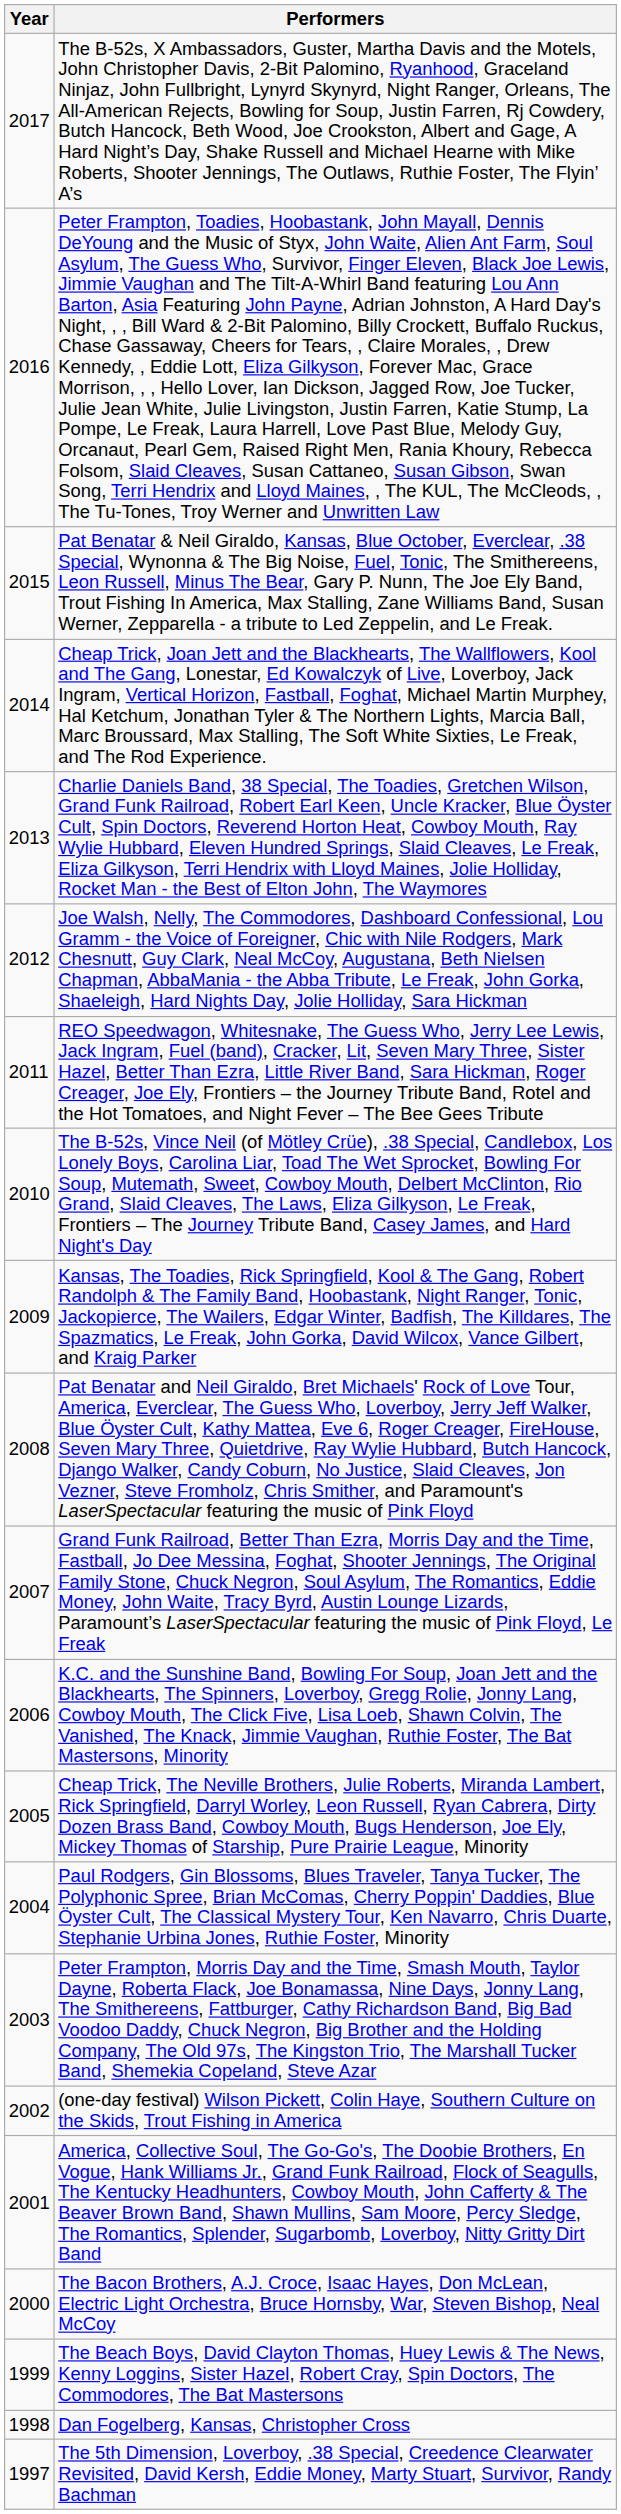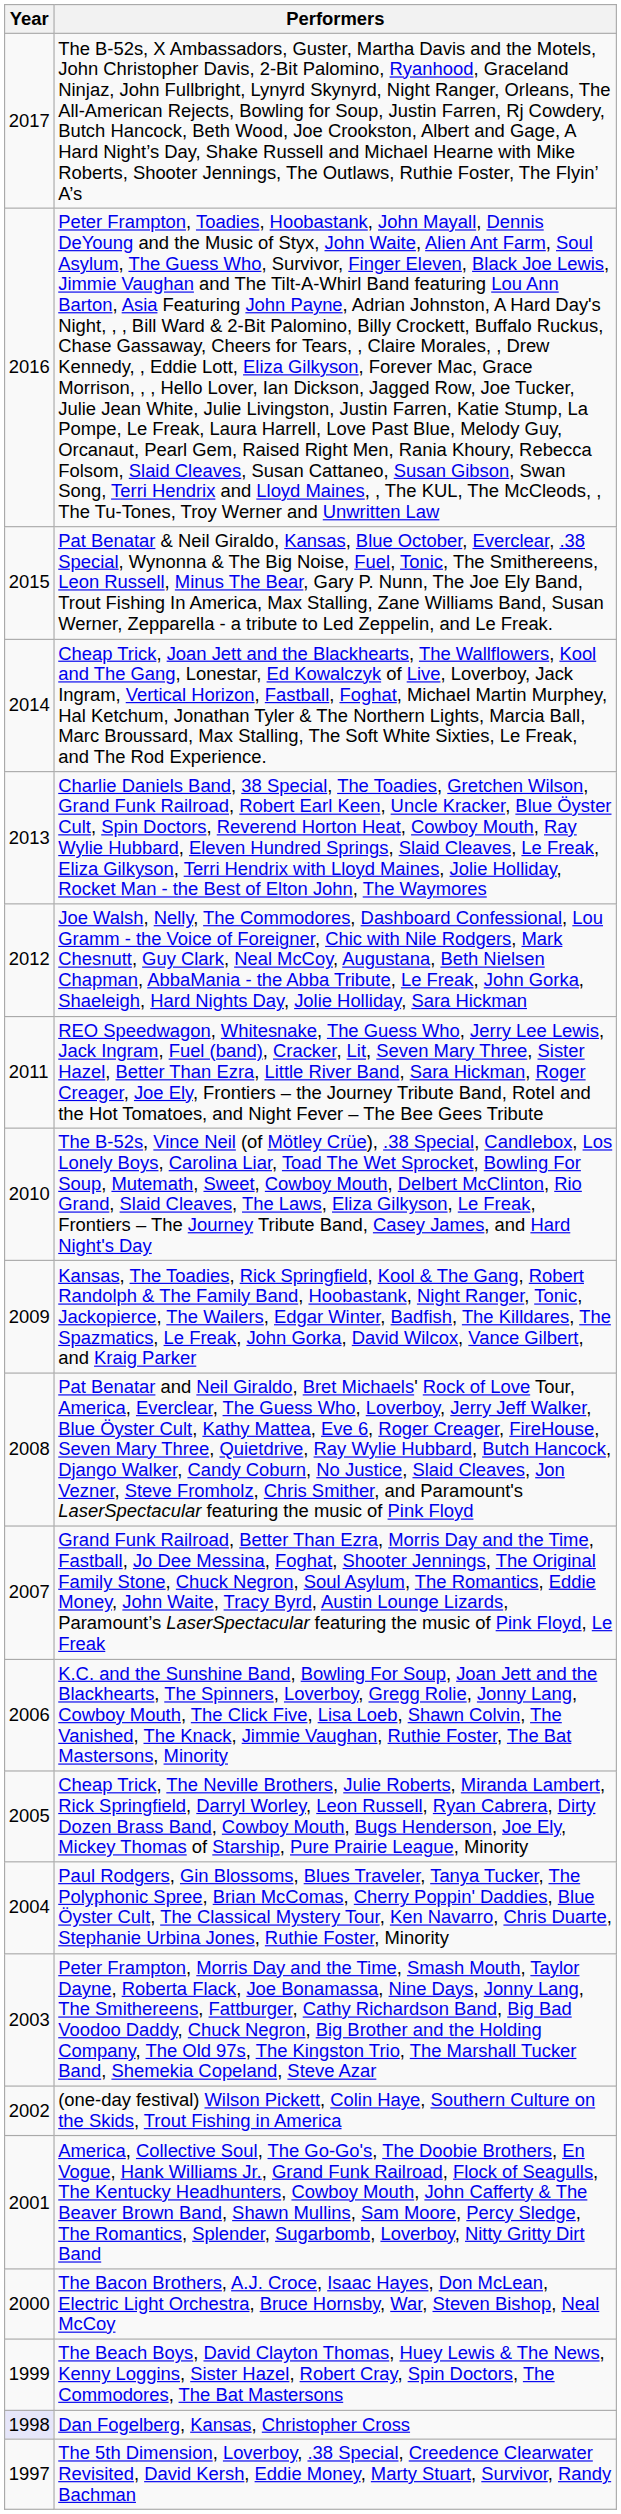Dan Fogelberg, Kansas, Christopher Cross | Year: no background -> lavender background
